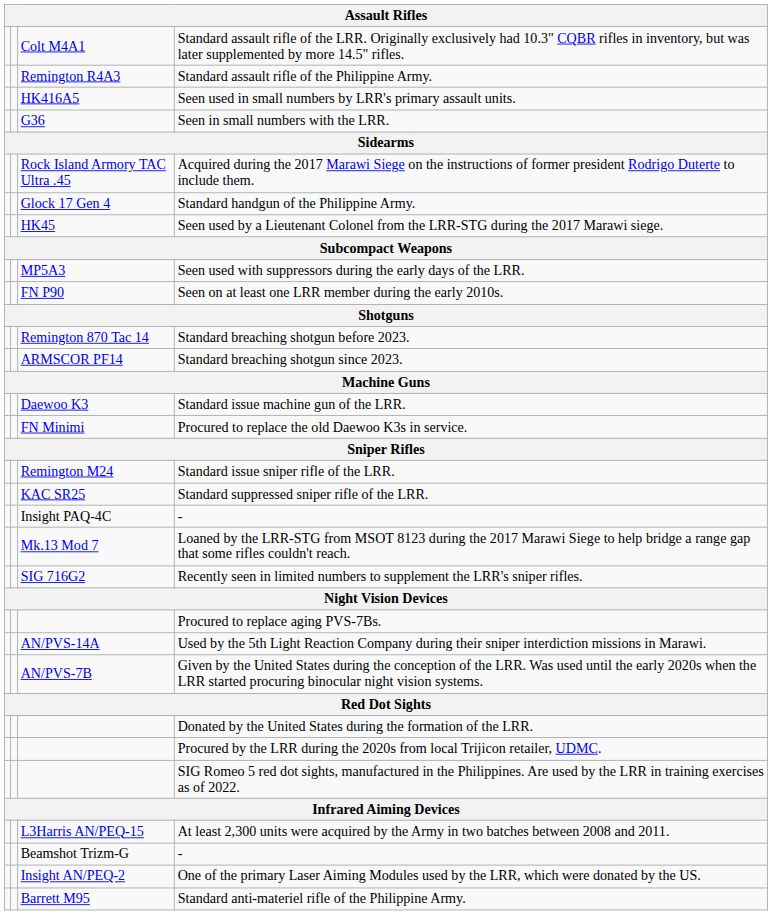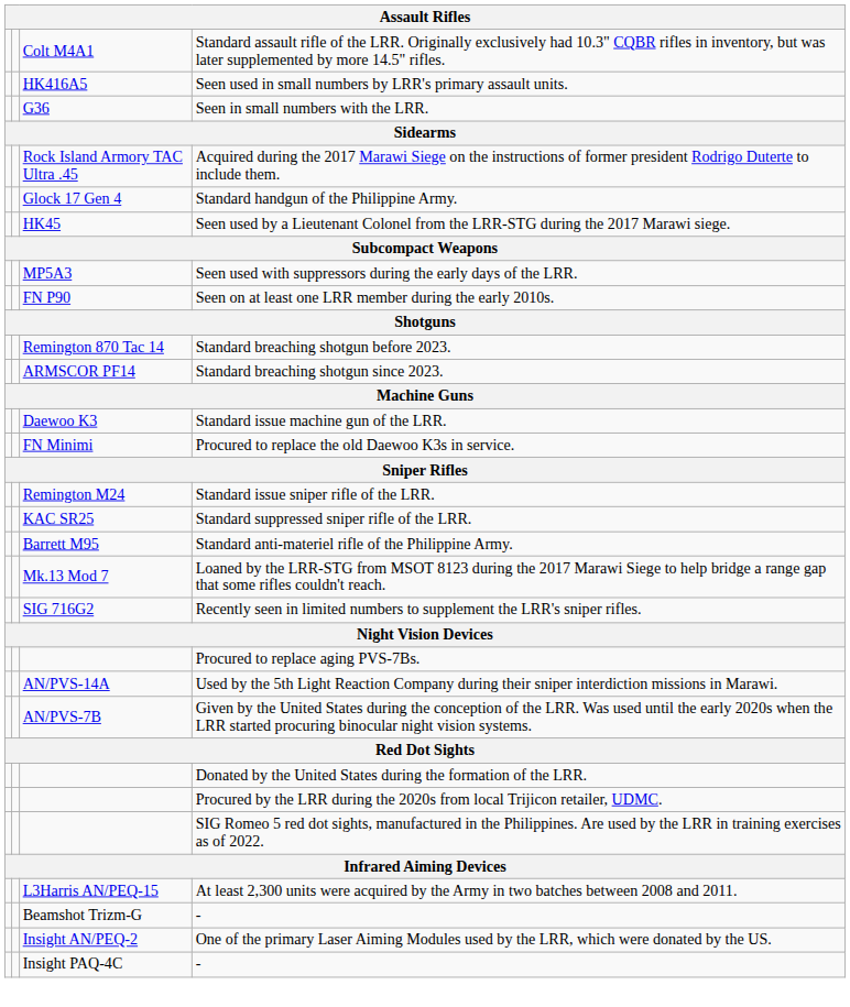- row: Remington R4A3 | Standard assault rifle of the Philippine Army.
rows swapped: Standard anti-materiel rifle of the Philippine Army. <-> Insight PAQ-4C / -
